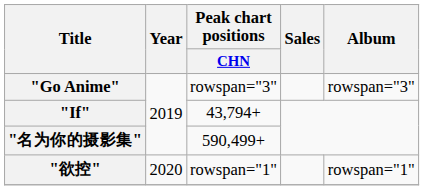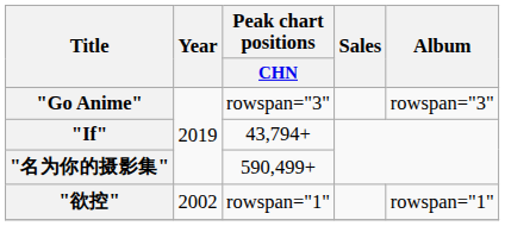"欲控" | Year: 2020 -> 2002
